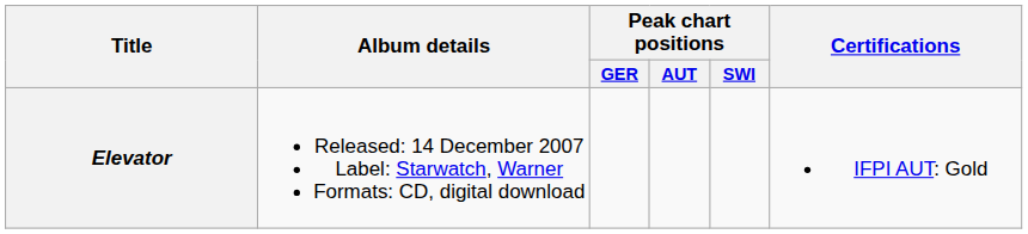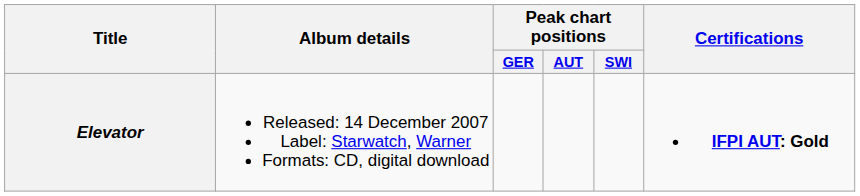Elevator | Certifications: normal -> bold
